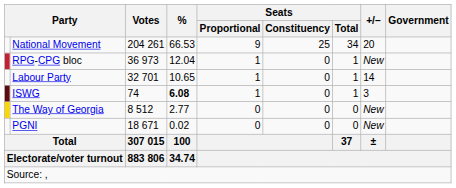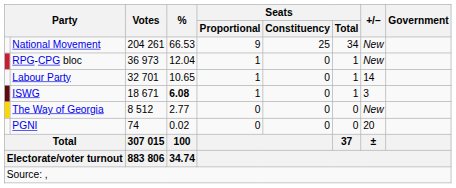National Movement | +/–: 20 -> New
ISWG | Votes: 74 -> 18 671
PGNI | Votes: 18 671 -> 74
PGNI | +/–: New -> 20
